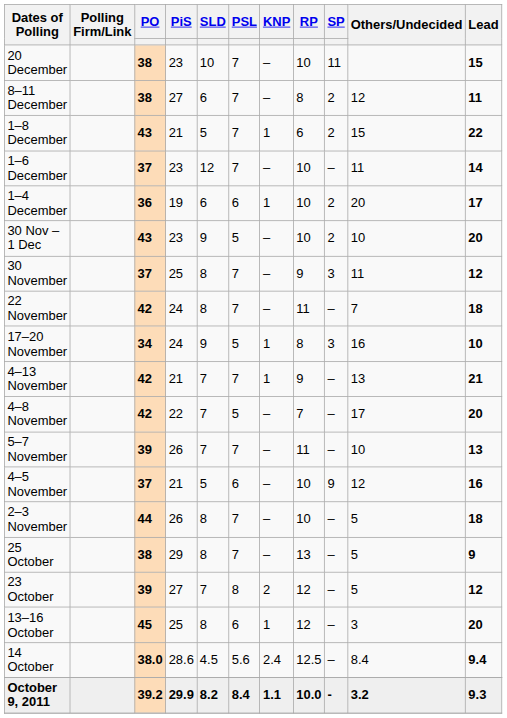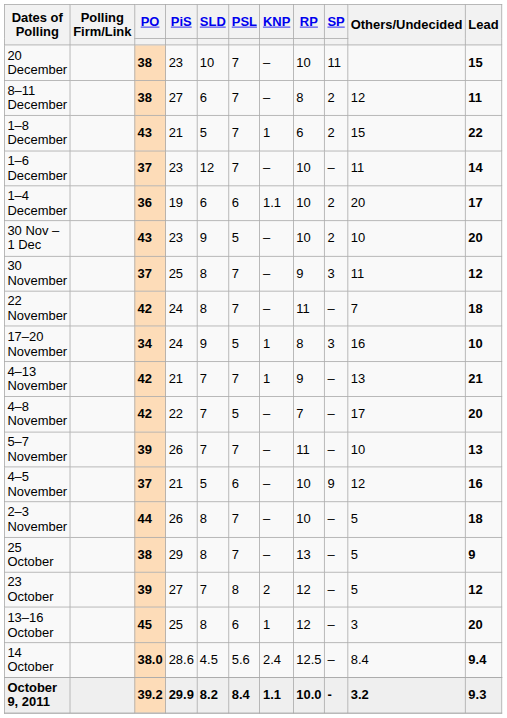1–4 December | KNP: 1 -> 1.1
